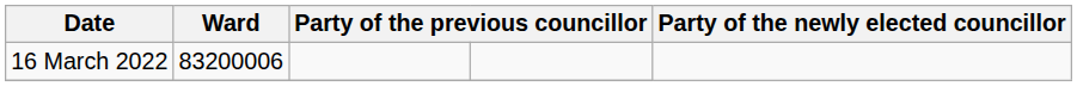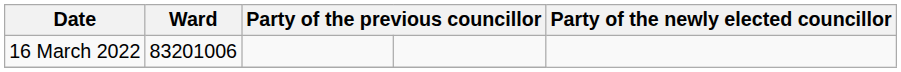16 March 2022 | Ward: 83200006 -> 83201006
